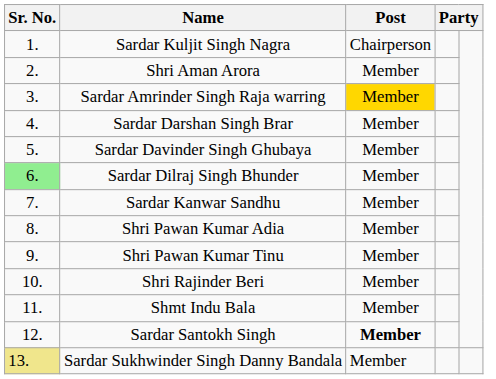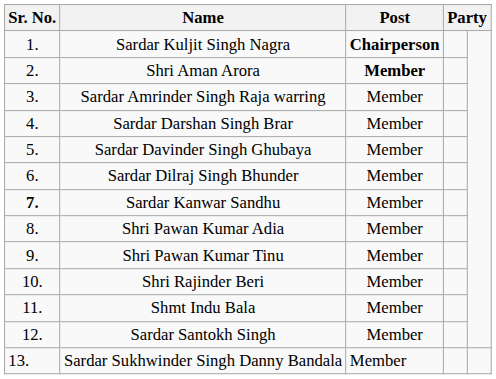Sardar Kuljit Singh Nagra | Post: normal -> bold
Shri Aman Arora | Post: normal -> bold
Sardar Amrinder Singh Raja warring | Post: gold background -> no background
Sardar Dilraj Singh Bhunder | Sr. No.: lightgreen background -> no background
Sardar Kanwar Sandhu | Sr. No.: normal -> bold
Sardar Santokh Singh | Post: bold -> normal
Sardar Sukhwinder Singh Danny Bandala | Sr. No.: khaki background -> no background
